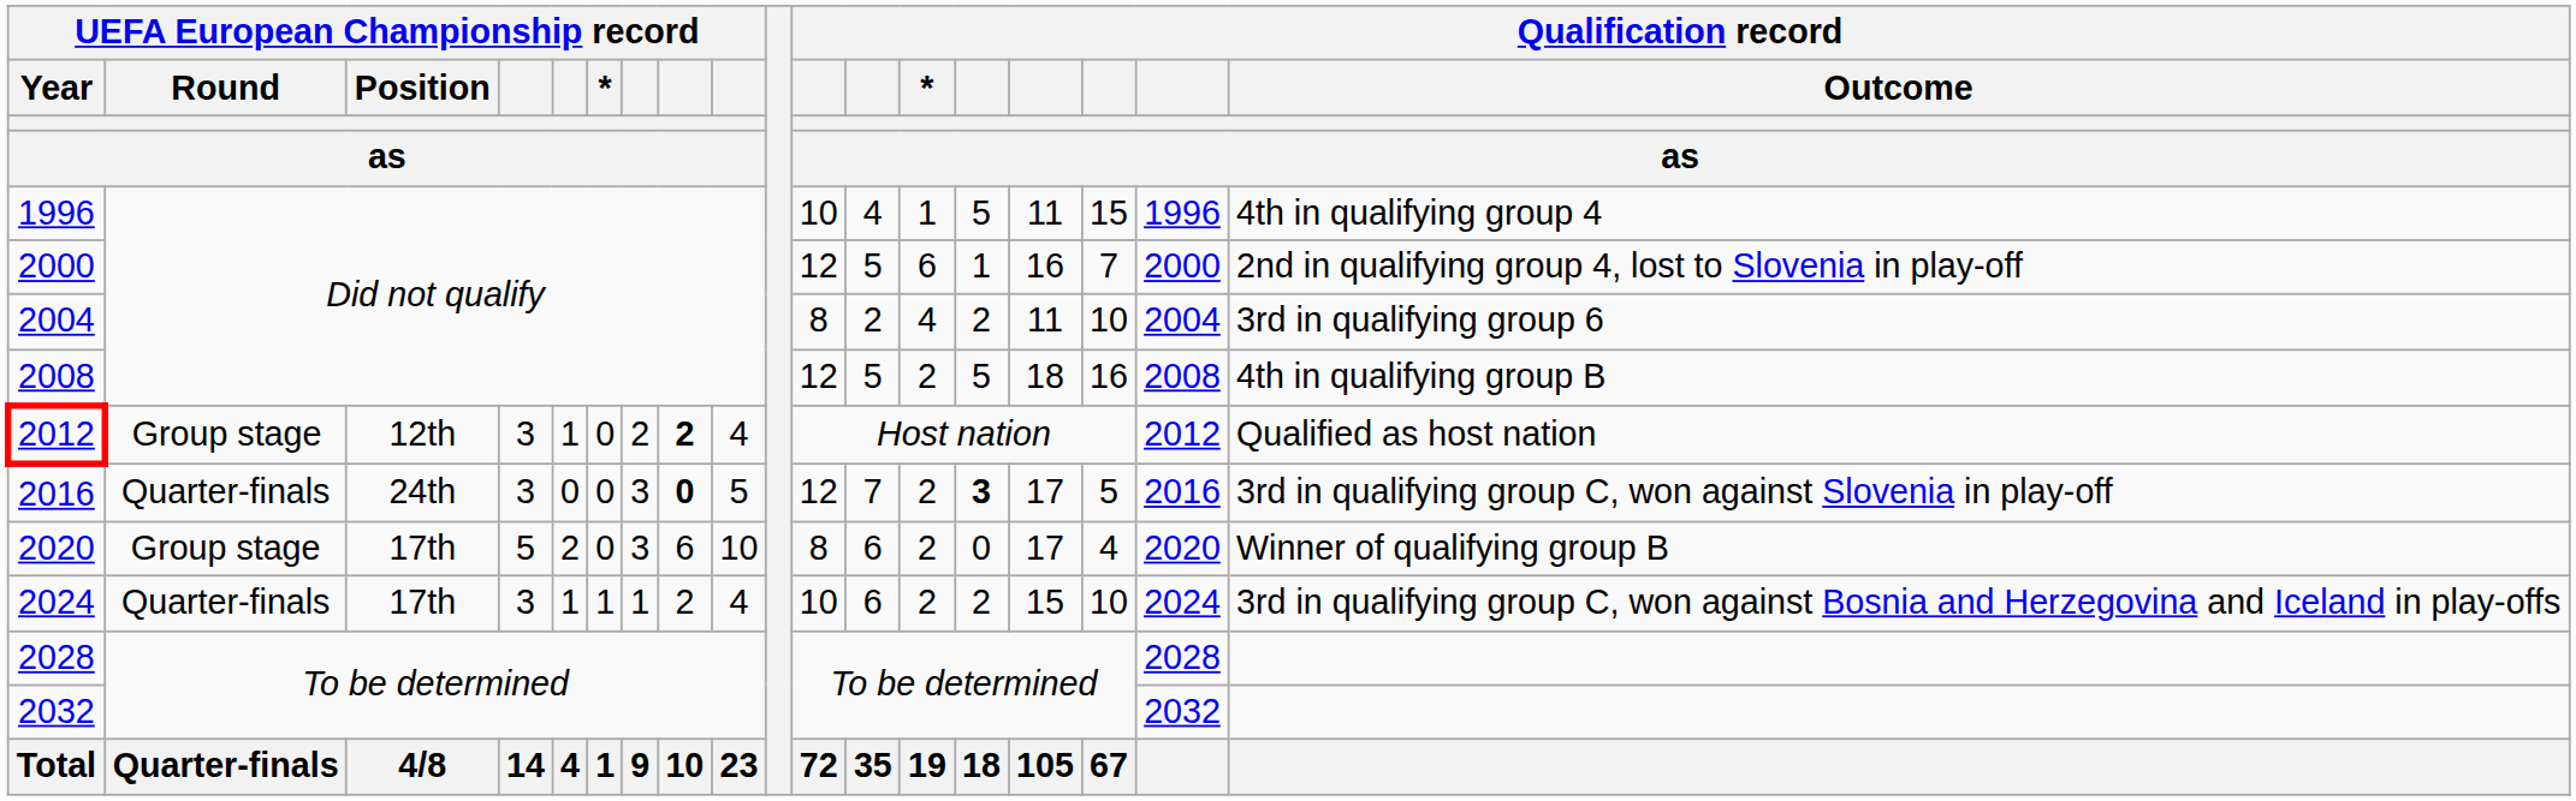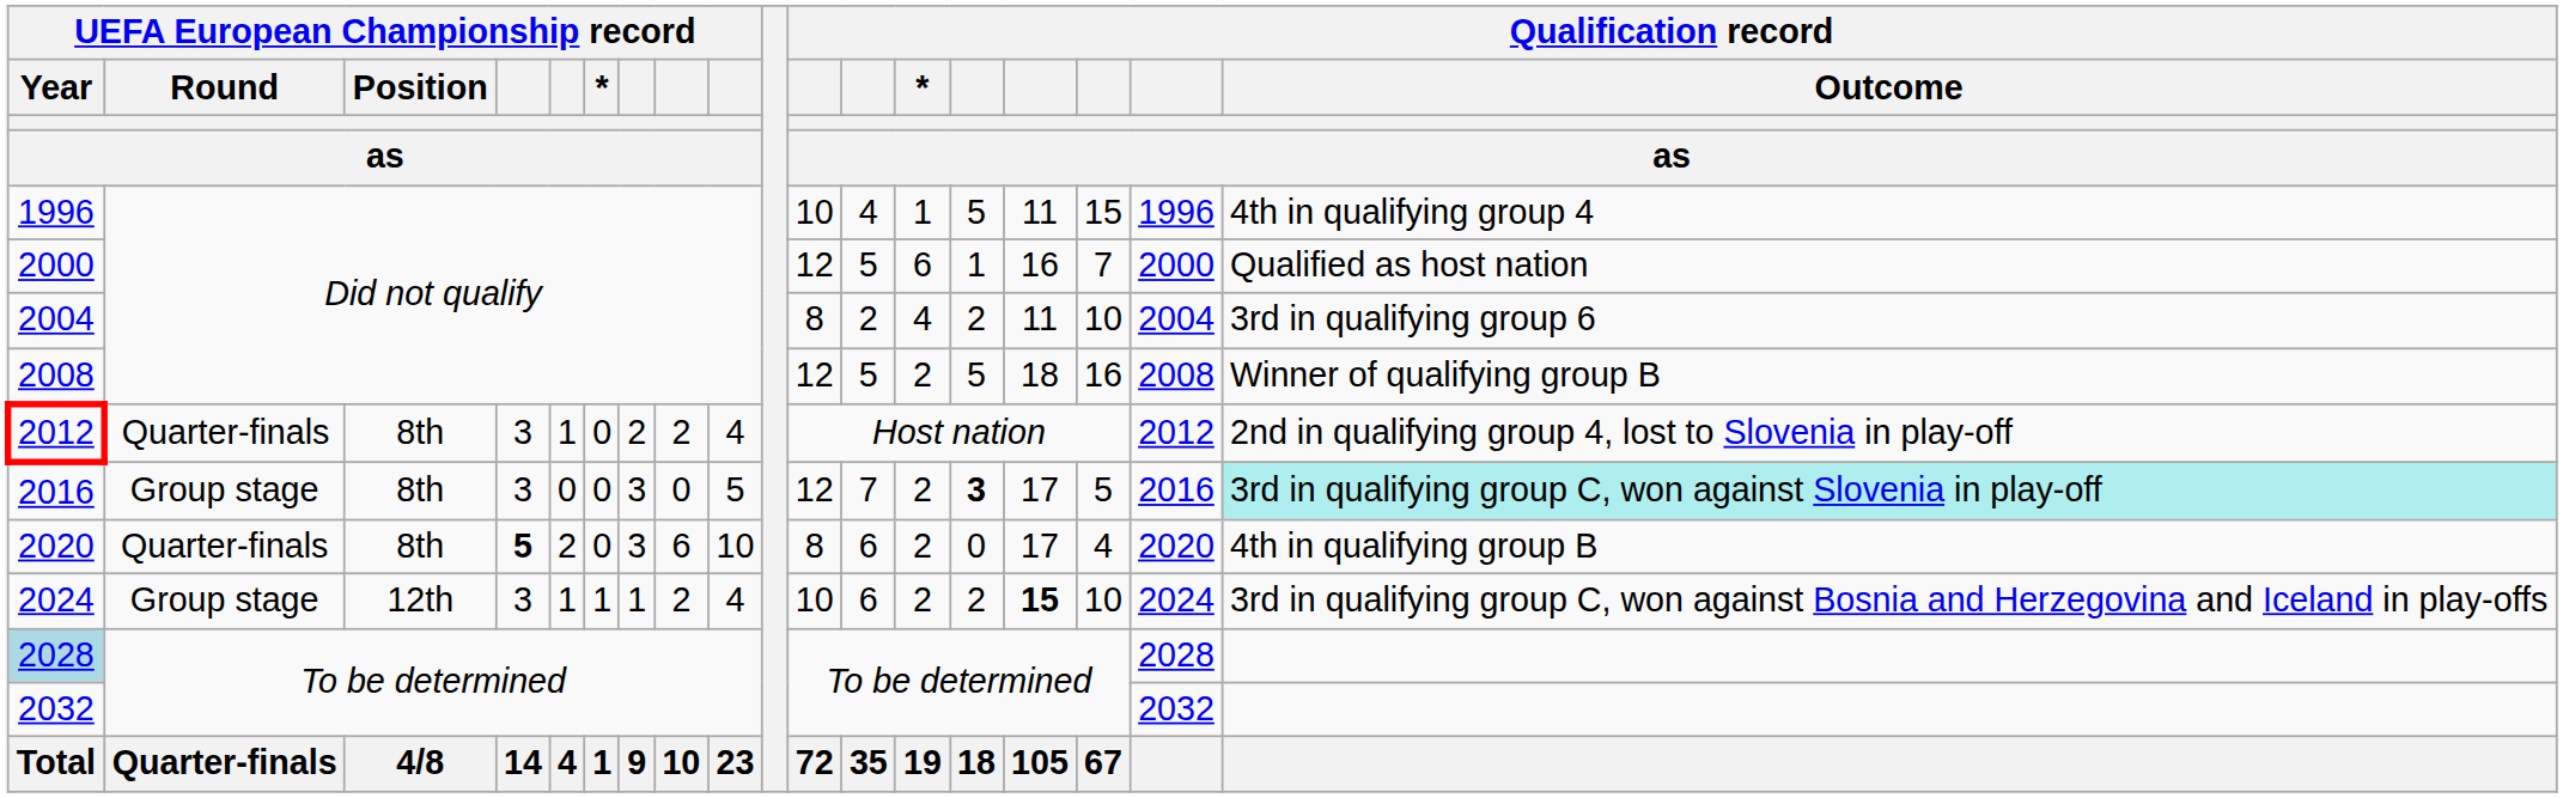row 6 | Qualification record / Outcome / as: 2nd in qualifying group 4, lost to Slovenia in play-off -> Qualified as host nation
row 8 | Qualification record / Outcome / as: 4th in qualifying group B -> Winner of qualifying group B
row 9 | UEFA European Championship record / Round / as: Group stage -> Quarter-finals
row 9 | UEFA European Championship record / Position / as: 12th -> 8th
row 9 | column 8: bold -> normal
row 9 | Qualification record / Outcome / as: Qualified as host nation -> 2nd in qualifying group 4, lost to Slovenia in play-off
row 10 | UEFA European Championship record / Round / as: Quarter-finals -> Group stage
row 10 | UEFA European Championship record / Position / as: 24th -> 8th
row 10 | column 8: bold -> normal
row 10 | Qualification record / Outcome / as: no background -> paleturquoise background
row 11 | UEFA European Championship record / Round / as: Group stage -> Quarter-finals
row 11 | UEFA European Championship record / Position / as: 17th -> 8th
row 11 | column 4: normal -> bold
row 11 | Qualification record / Outcome / as: Winner of qualifying group B -> 4th in qualifying group B
row 12 | UEFA European Championship record / Round / as: Quarter-finals -> Group stage
row 12 | UEFA European Championship record / Position / as: 17th -> 12th
row 12 | column 15: normal -> bold
row 13 | UEFA European Championship record / Year / as: no background -> lightblue background
